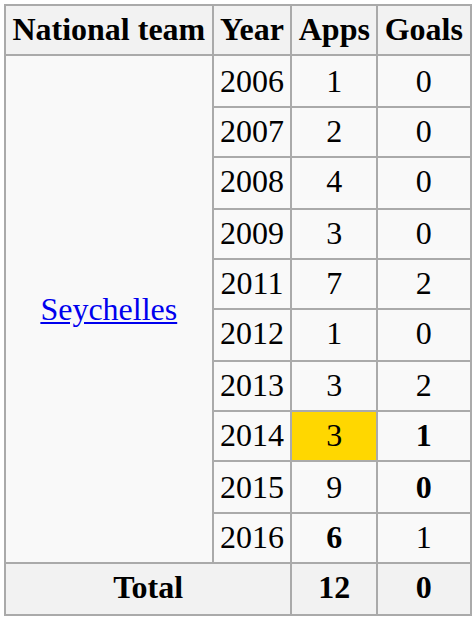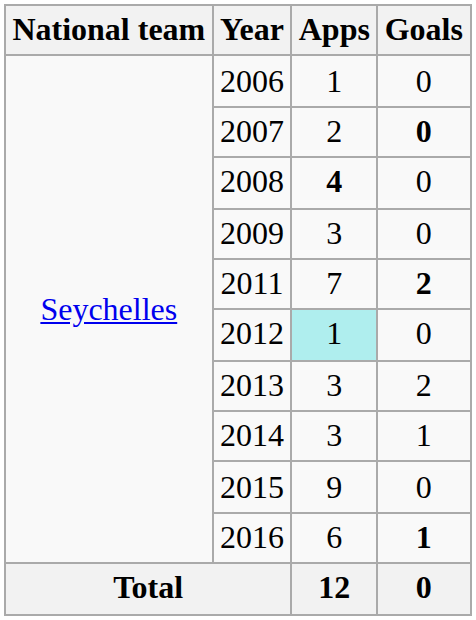2007 | Goals: normal -> bold
2008 | Apps: normal -> bold
2011 | Goals: normal -> bold
2012 | Apps: no background -> paleturquoise background
2014 | Apps: gold background -> no background
2014 | Goals: bold -> normal
2015 | Goals: bold -> normal
2016 | Apps: bold -> normal
2016 | Goals: normal -> bold
